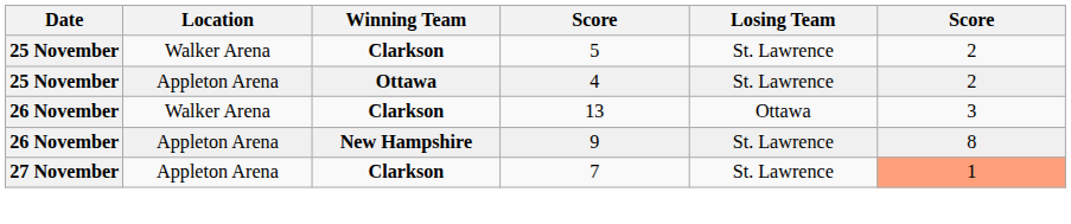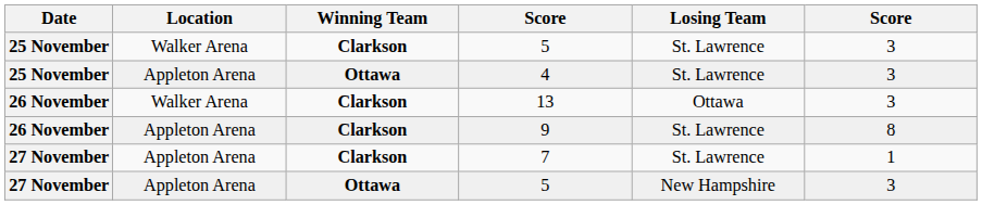25 November / 5 | column 6: 2 -> 3
4 | column 6: 2 -> 3
9 | Winning Team: New Hampshire -> Clarkson
7 | column 6: lightsalmon background -> no background
+ row: 27 November | Appleton Arena | Ottawa | 5 | New Hampshire | 3
